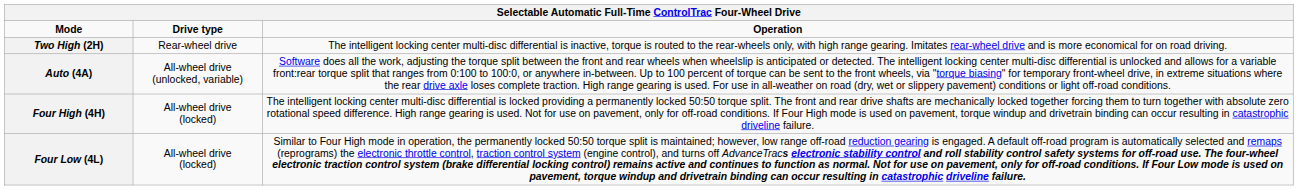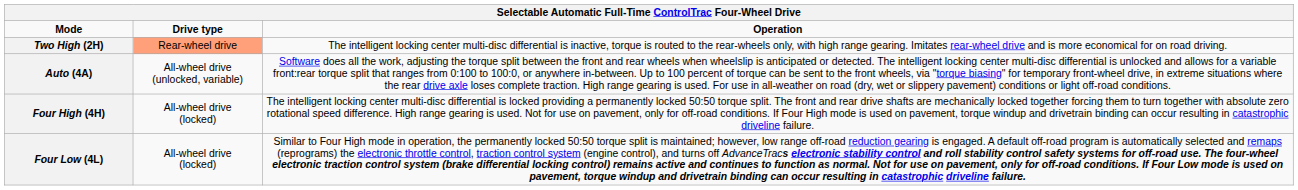Two High (2H) | Drive type: no background -> lightsalmon background
